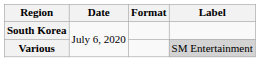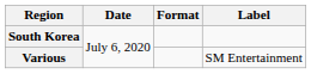Various | Label: lightgrey background -> no background
